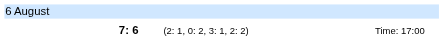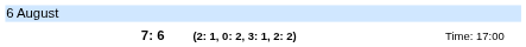row 2 | column 2: normal -> bold
